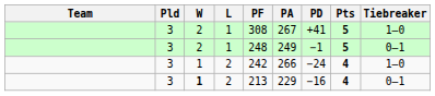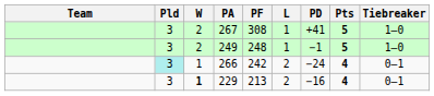columns swapped: L <-> PA
row 3 | Tiebreaker: 0–1 -> 1–0
row 4 | Pld: no background -> paleturquoise background
row 4 | Tiebreaker: 1–0 -> 0–1
